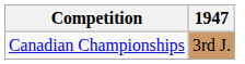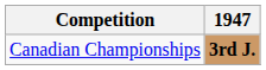Canadian Championships | 1947: normal -> bold
